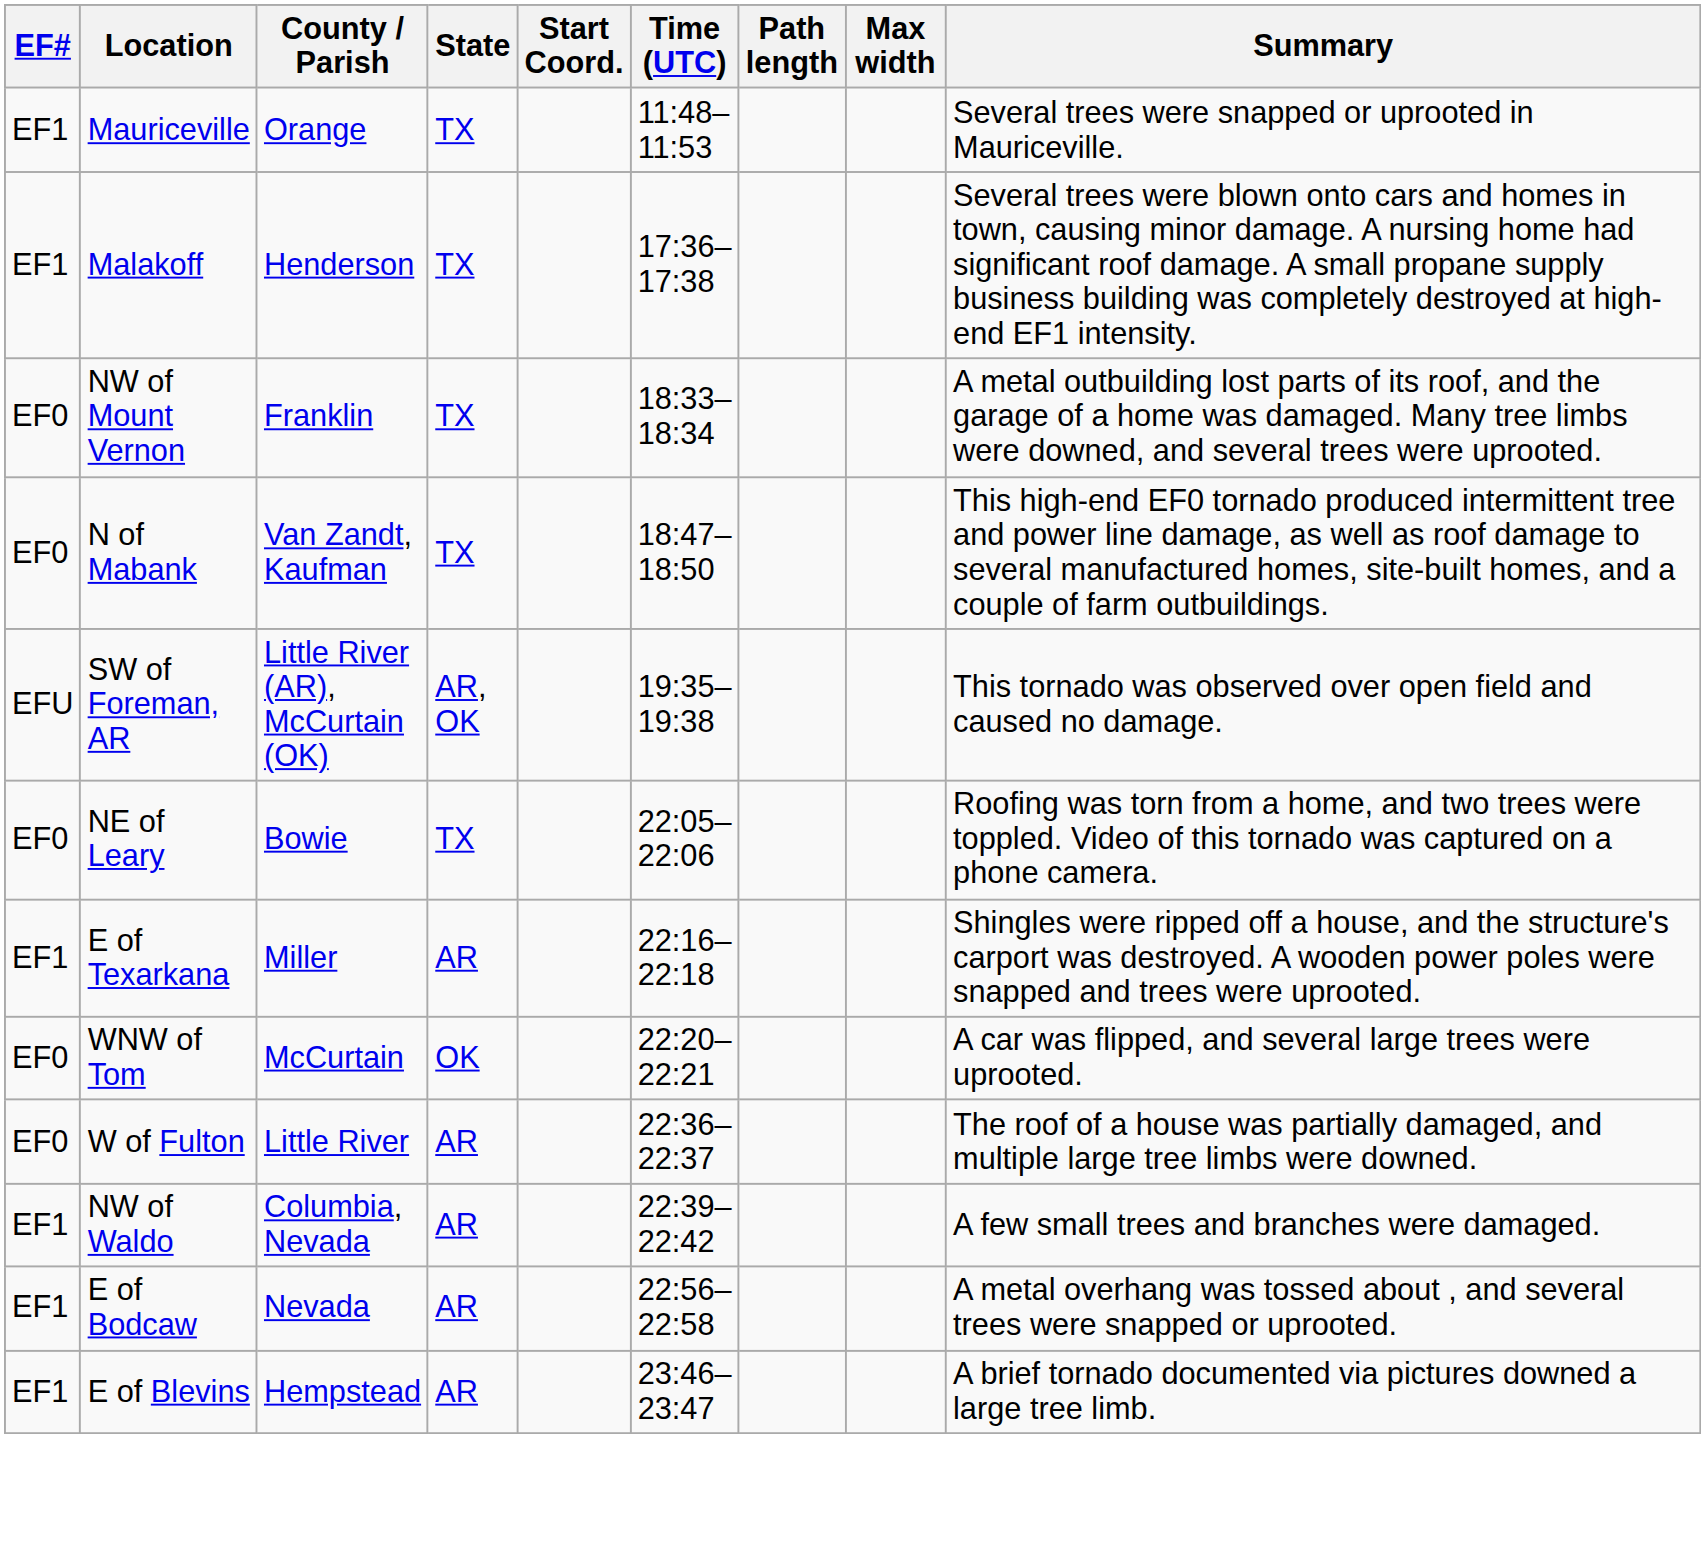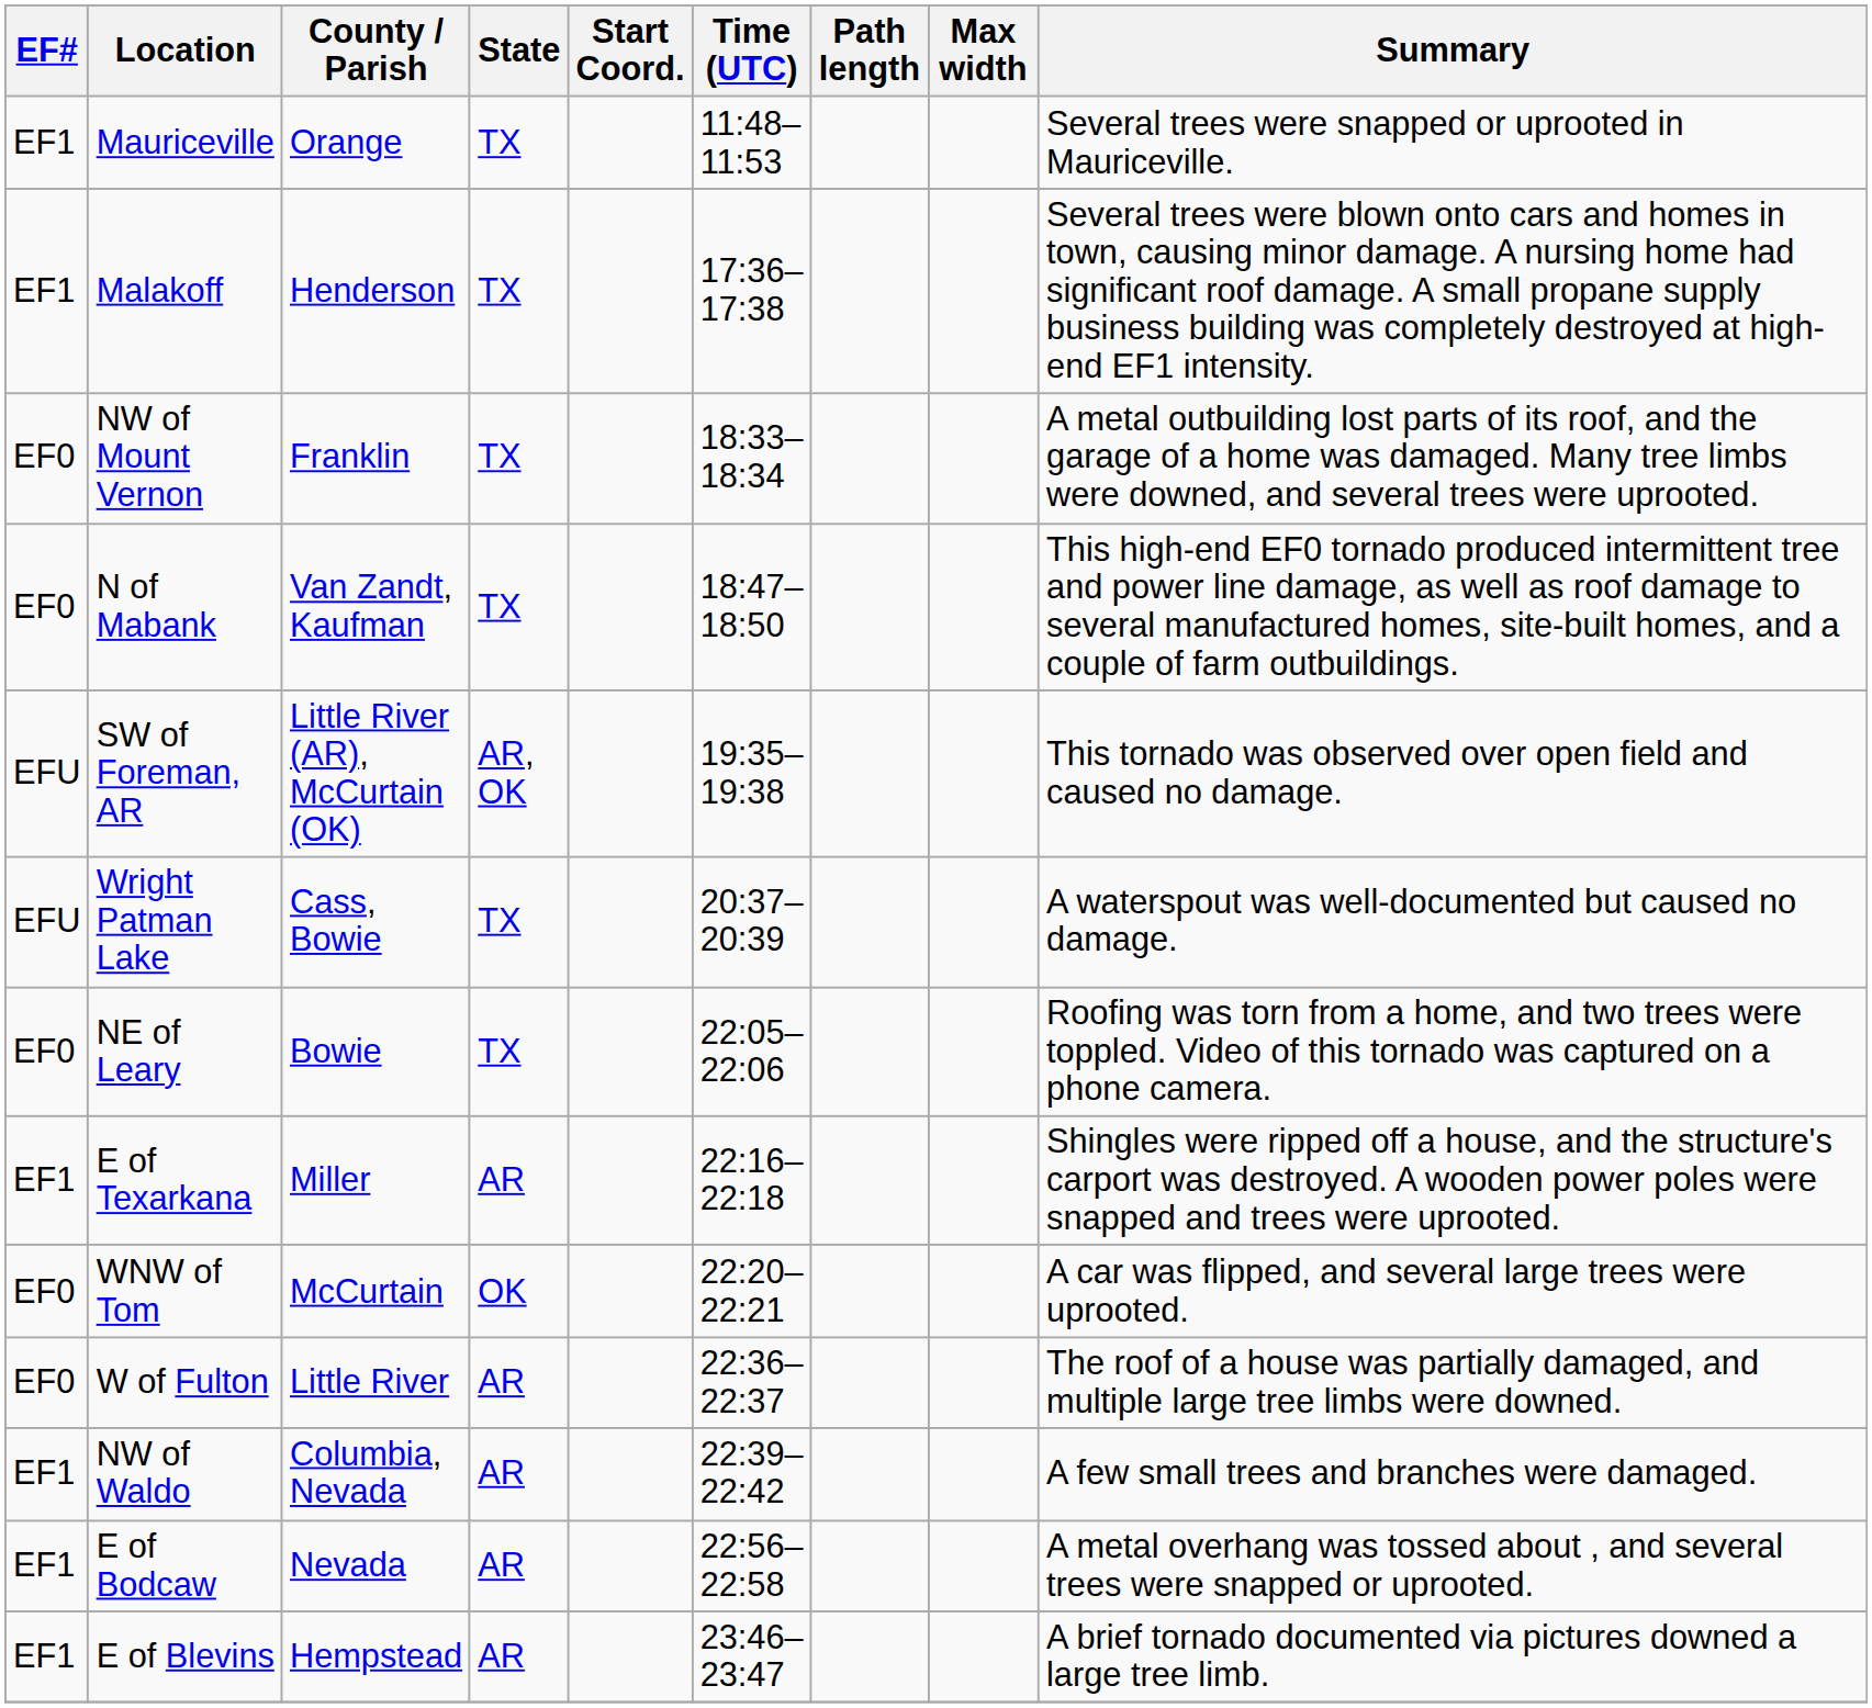+ row: EFU | Wright Patman Lake | Cass, Bowie | TX | 20:37–20:39 | A waterspout was well-documented but caused no damage.
